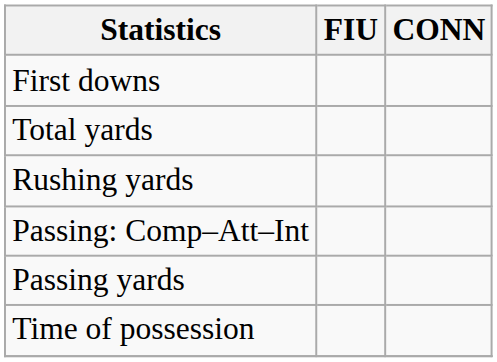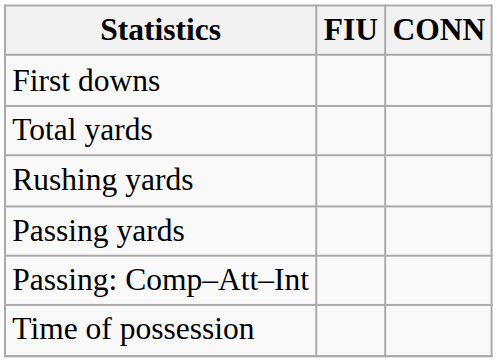rows swapped: Passing yards <-> Passing: Comp–Att–Int
